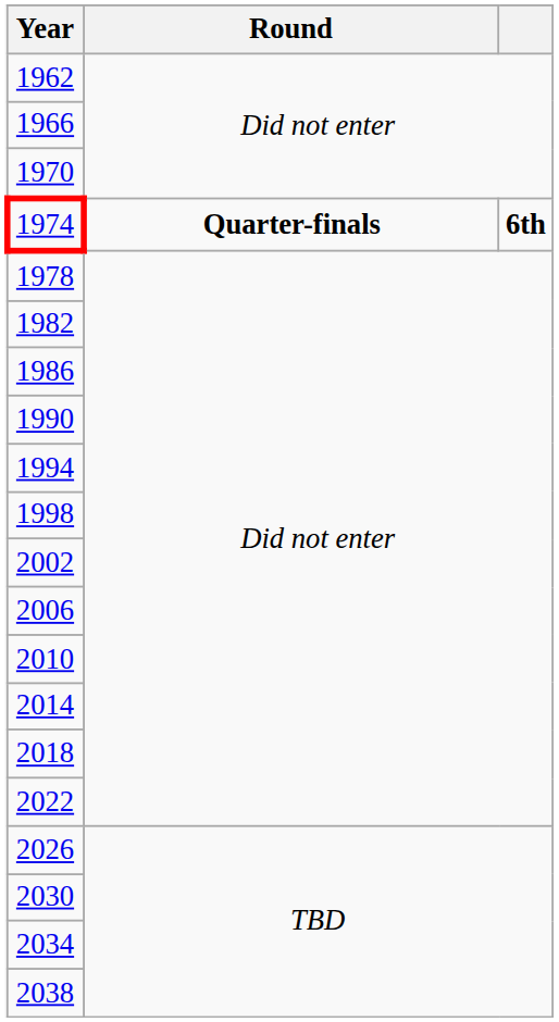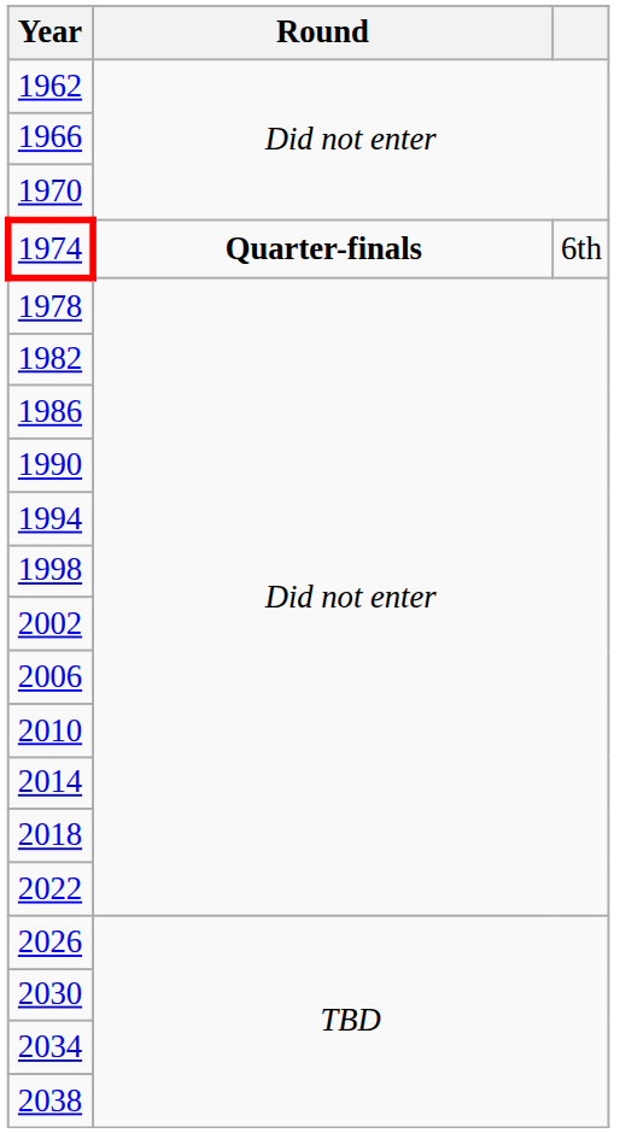1974 | column 3: bold -> normal
